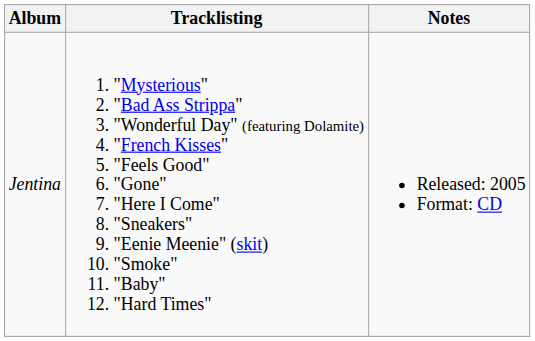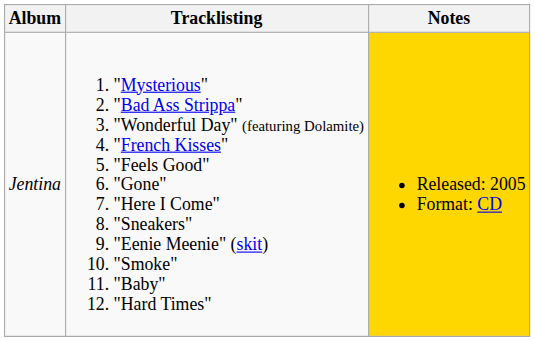Jentina | Notes: no background -> gold background
